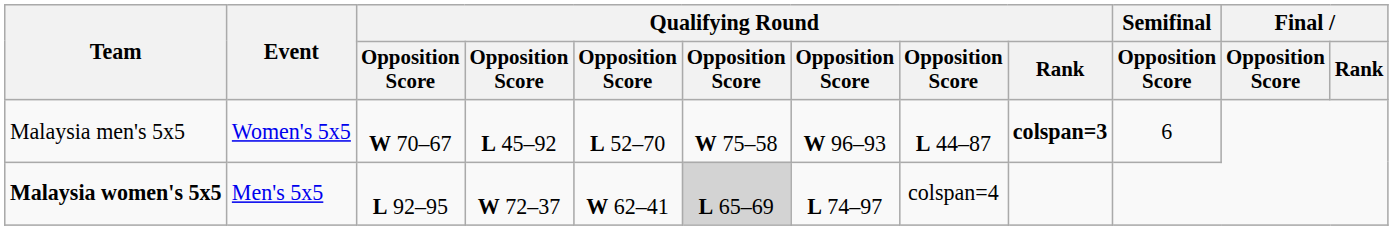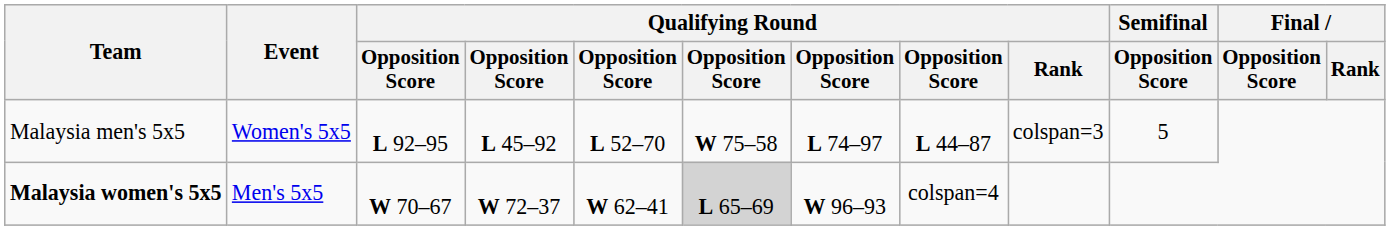Malaysia men's 5x5 | column 3: W 70–67 -> L 92–95
Malaysia men's 5x5 | column 7: W 96–93 -> L 74–97
Malaysia men's 5x5 | Qualifying Round / Rank: bold -> normal
Malaysia men's 5x5 | Semifinal / Opposition Score: 6 -> 5
Malaysia women's 5x5 | column 3: L 92–95 -> W 70–67
Malaysia women's 5x5 | column 7: L 74–97 -> W 96–93
